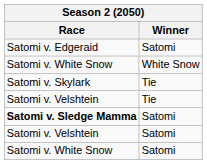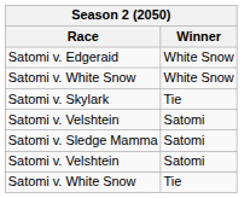row 3 | Winner: Satomi -> White Snow
row 6 | Winner: Tie -> Satomi
row 7 | Race: bold -> normal
row 9 | Winner: Satomi -> Tie
